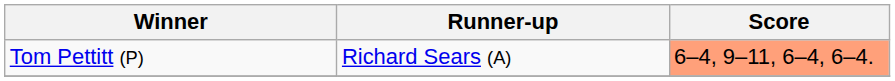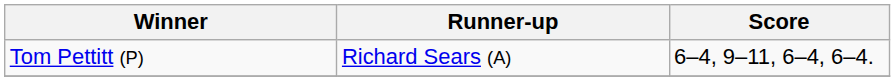Tom Pettitt (P) | Score: lightsalmon background -> no background
